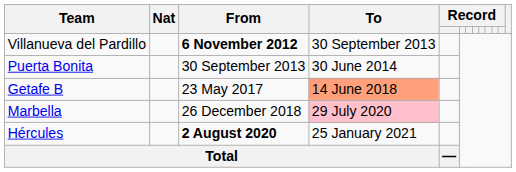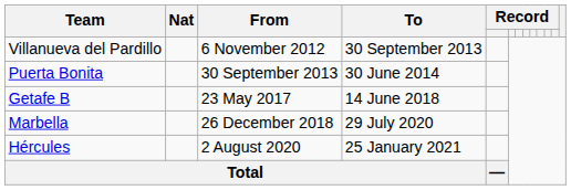Villanueva del Pardillo | From: bold -> normal
Getafe B | To: lightsalmon background -> no background
Marbella | To: pink background -> no background
Hércules | From: bold -> normal
